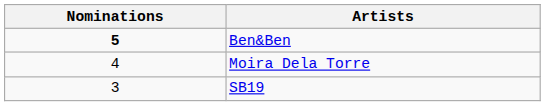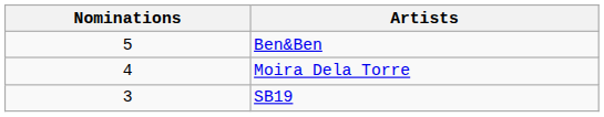Ben&Ben | Nominations: bold -> normal
